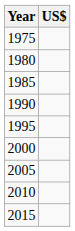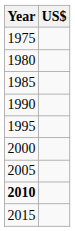2010 | Year: normal -> bold
